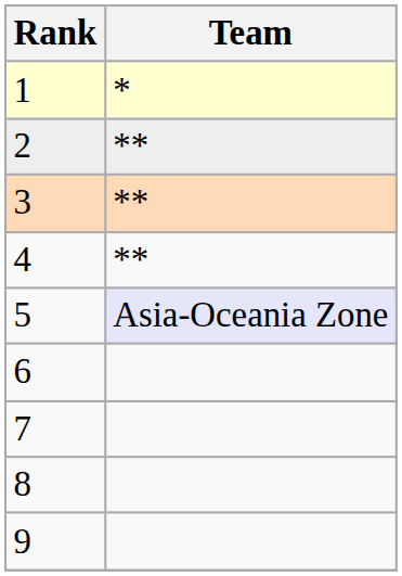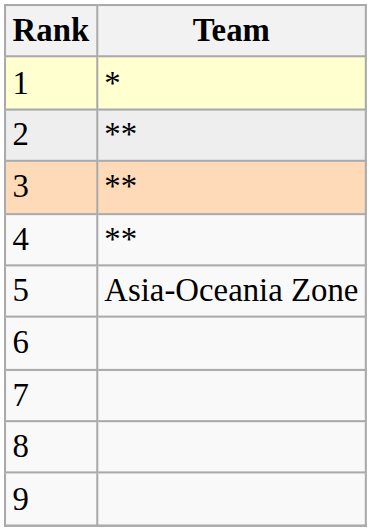5 | Team: lavender background -> no background
